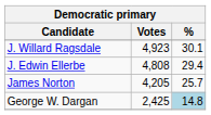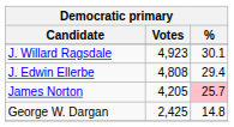James Norton | %: no background -> pink background
George W. Dargan | %: lightblue background -> no background
